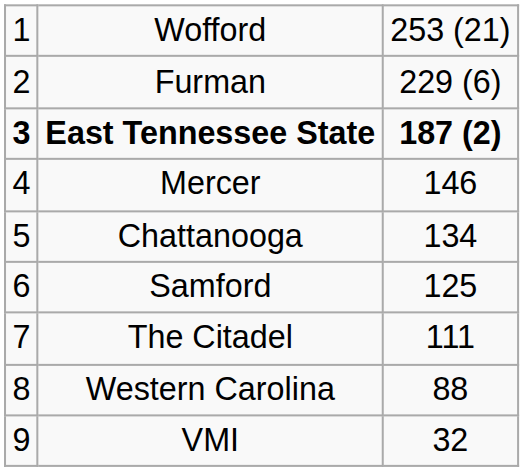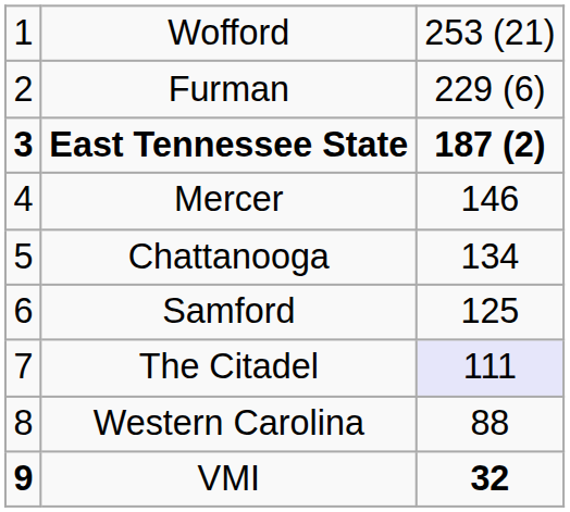The Citadel | column 3: no background -> lavender background
VMI | column 1: normal -> bold
VMI | column 3: normal -> bold
